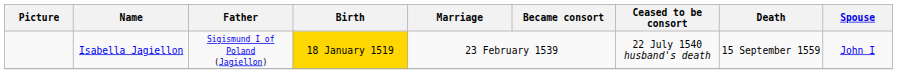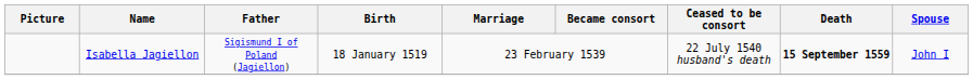Isabella Jagiellon | Birth: gold background -> no background
Isabella Jagiellon | Death: normal -> bold
